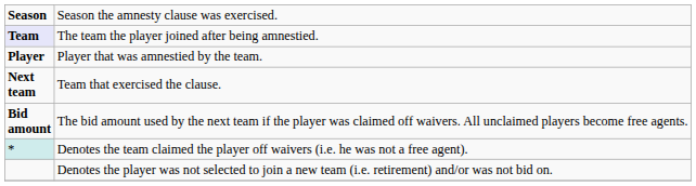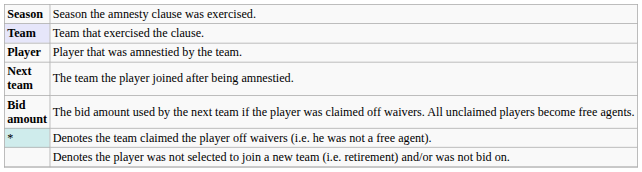row 2 | column 2: The team the player joined after being amnestied. -> Team that exercised the clause.
row 4 | column 2: Team that exercised the clause. -> The team the player joined after being amnestied.
